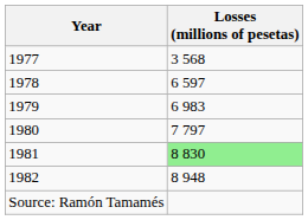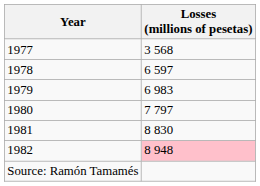1981 | Losses (millions of pesetas): lightgreen background -> no background
1982 | Losses (millions of pesetas): no background -> pink background
